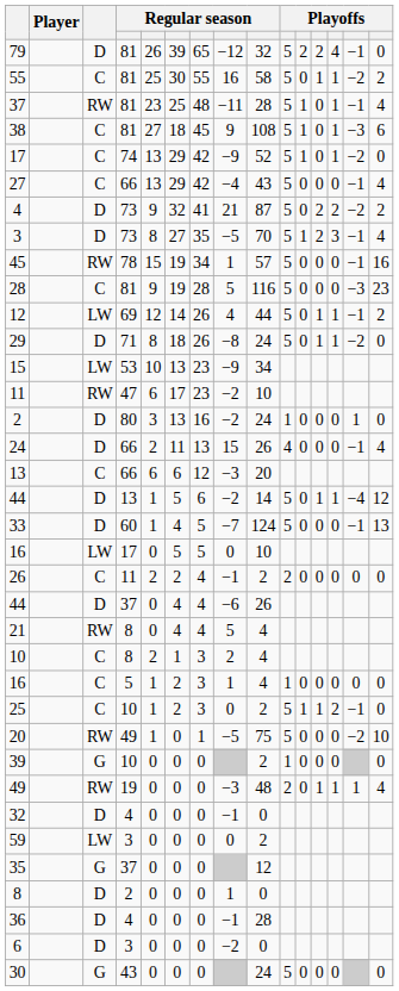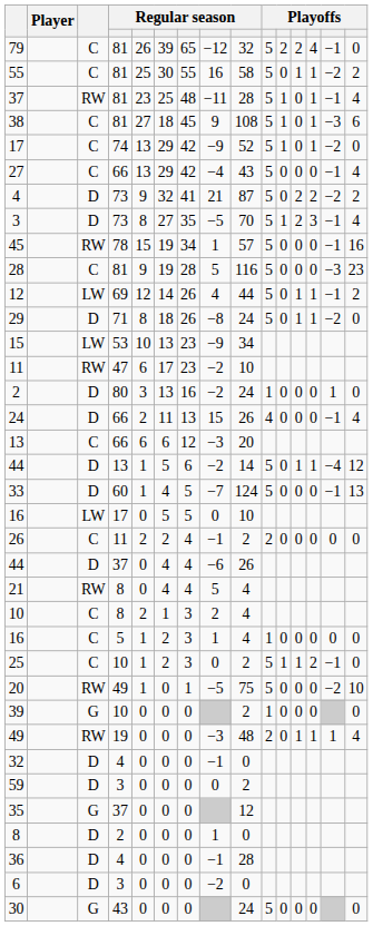79 | column 3: D -> C
59 | column 3: LW -> D
